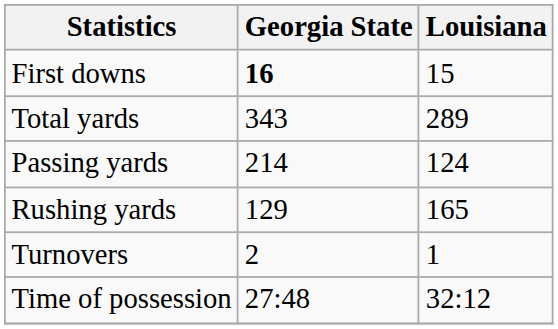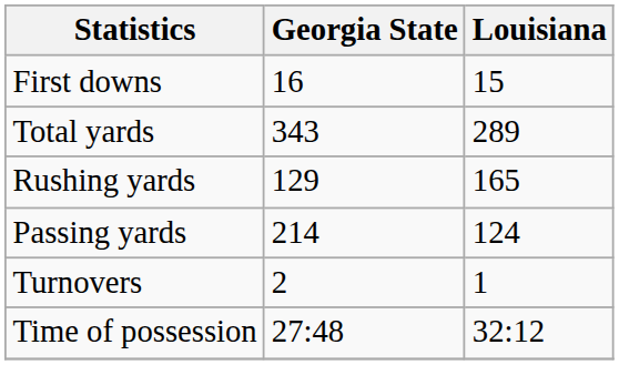First downs | Georgia State: bold -> normal
rows swapped: Rushing yards <-> Passing yards
